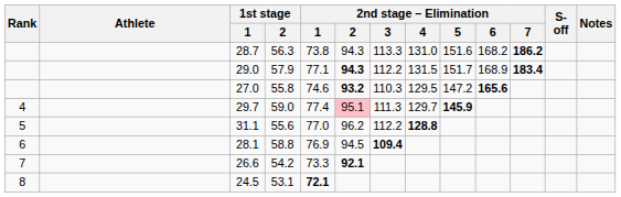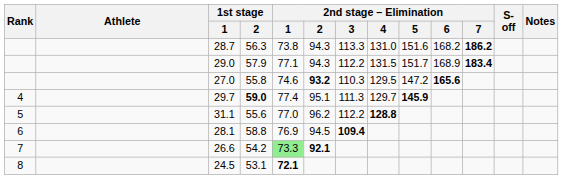29.0 | 2nd stage – Elimination / 2: bold -> normal
29.7 | 1st stage / 2: normal -> bold
29.7 | 2nd stage – Elimination / 2: pink background -> no background
26.6 | 2nd stage – Elimination / 1: no background -> lightgreen background
